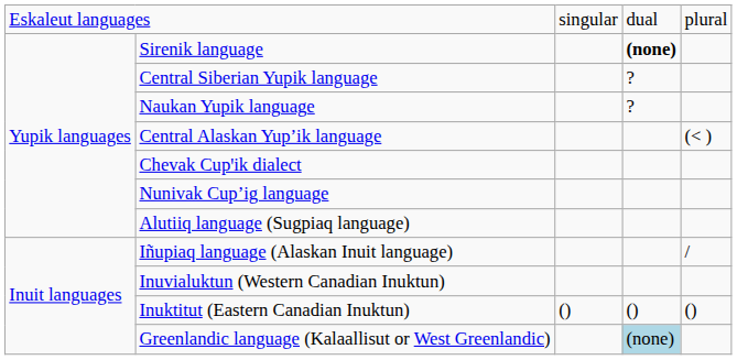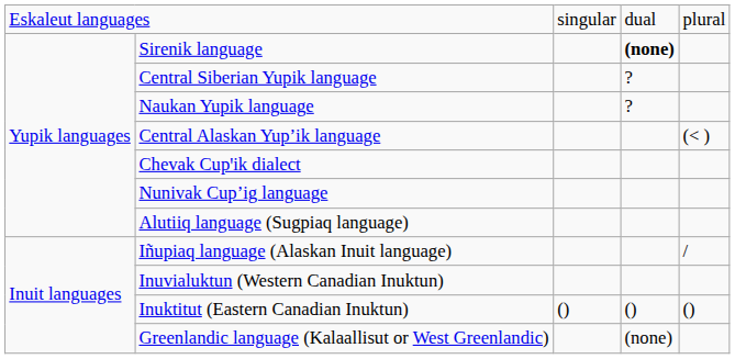Greenlandic language (Kalaallisut or West Greenlandic) | column 4: lightblue background -> no background
